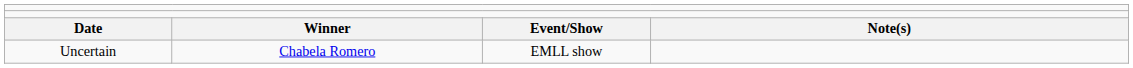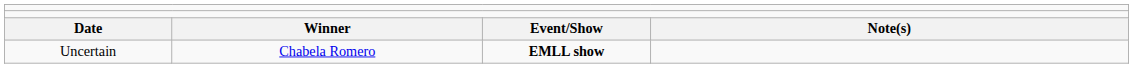Uncertain | column 3: normal -> bold
